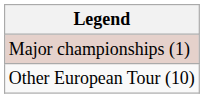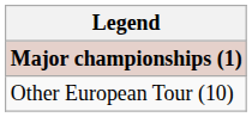row 2 | column 1: normal -> bold
